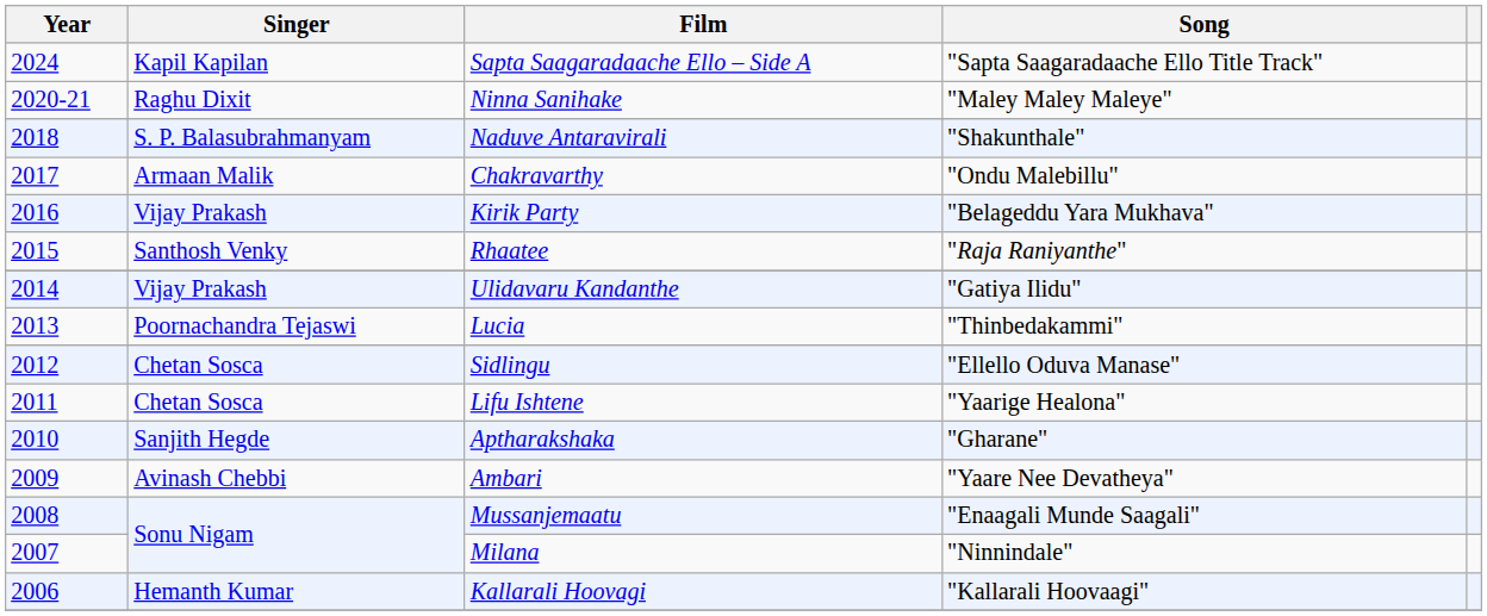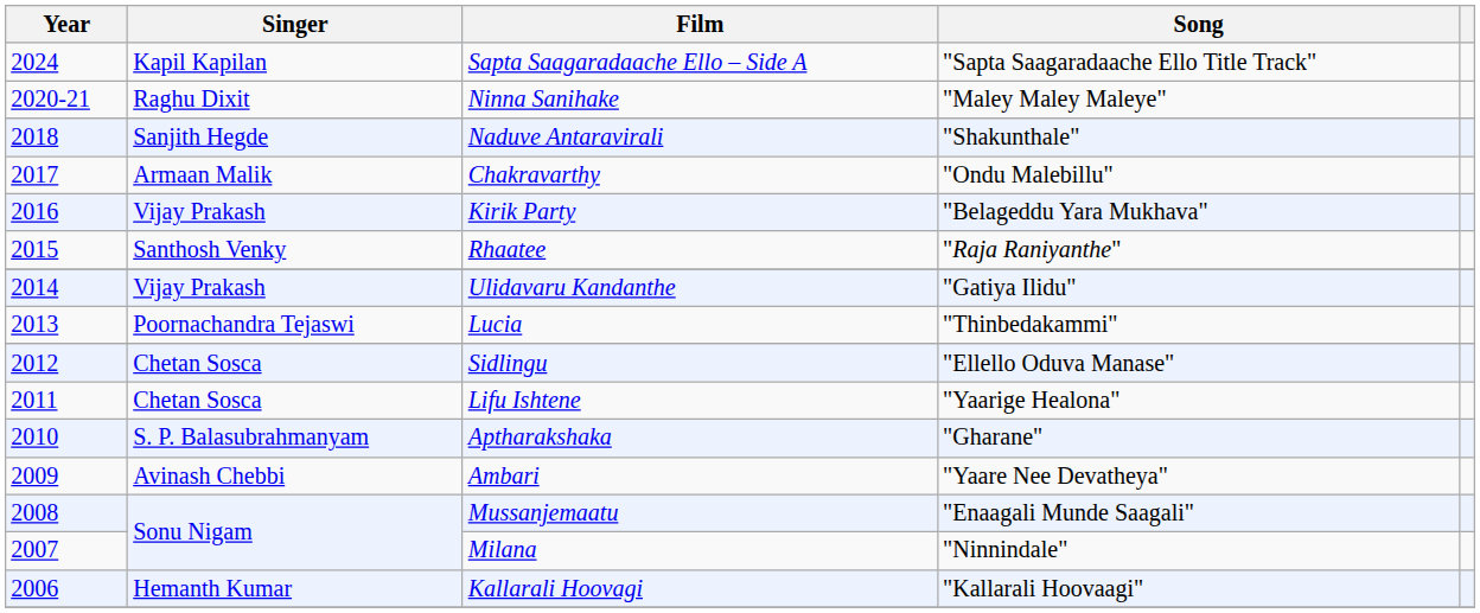Naduve Antaravirali | Singer: S. P. Balasubrahmanyam -> Sanjith Hegde
Aptharakshaka | Singer: Sanjith Hegde -> S. P. Balasubrahmanyam
